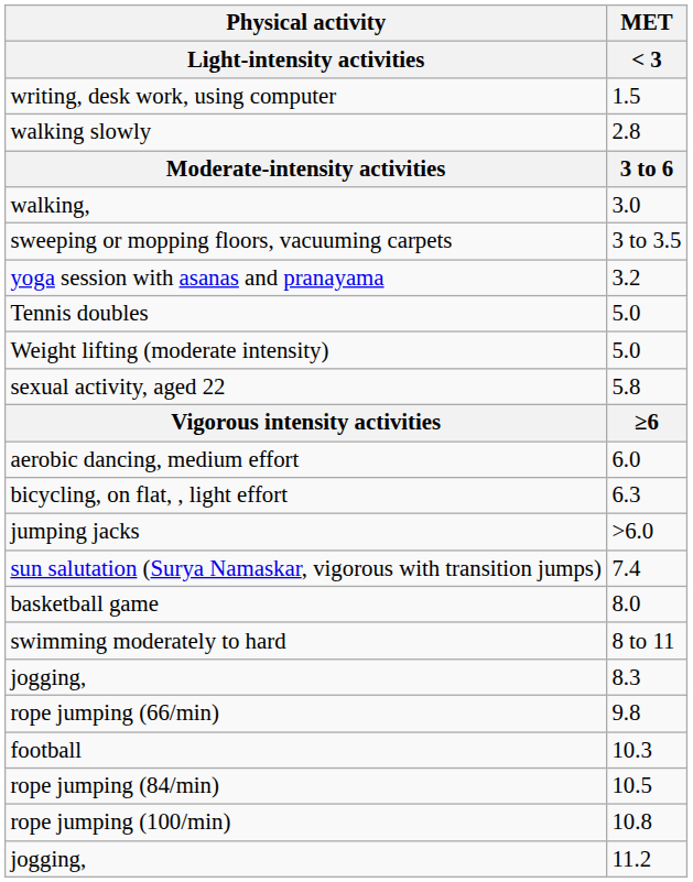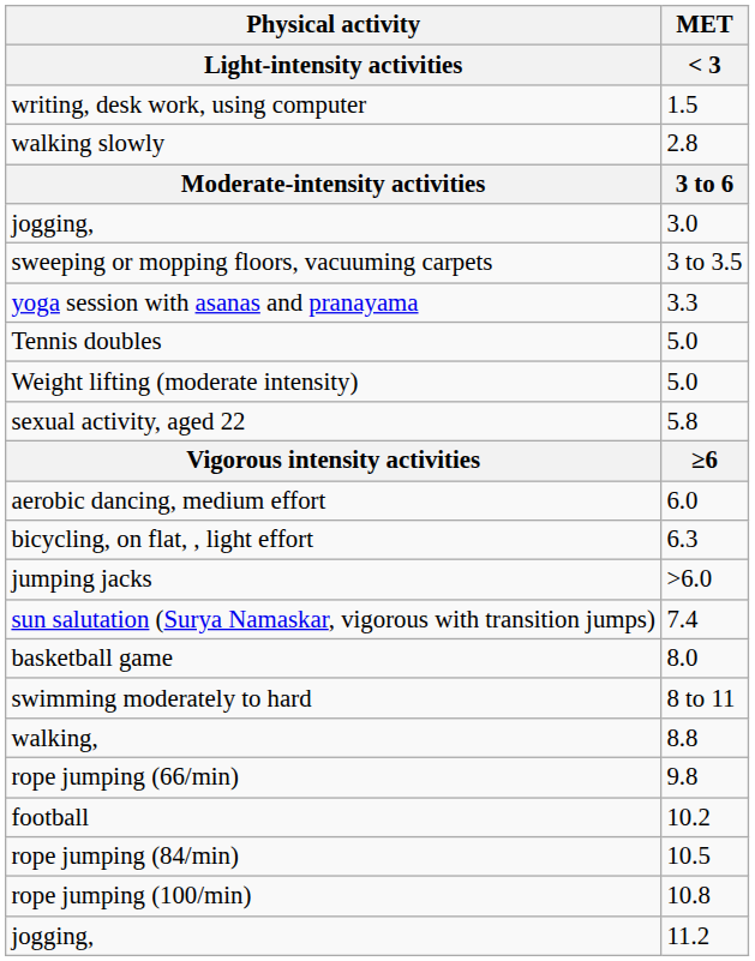row 6 | Physical activity / Light-intensity activities: walking, -> jogging,
row 8 | MET / < 3: 3.2 -> 3.3
row 19 | Physical activity / Light-intensity activities: jogging, -> walking,
row 19 | MET / < 3: 8.3 -> 8.8
row 21 | MET / < 3: 10.3 -> 10.2
